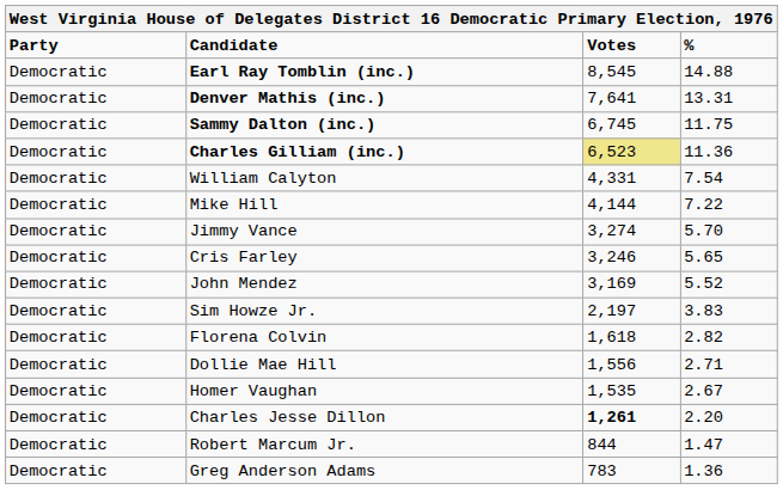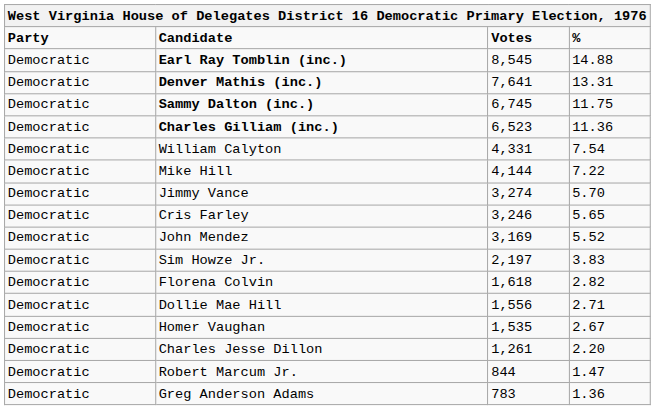Charles Gilliam (inc.) | Votes: khaki background -> no background
Charles Jesse Dillon | Votes: bold -> normal
